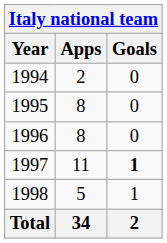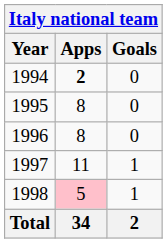1994 | Apps: normal -> bold
1997 | Goals: bold -> normal
1998 | Apps: no background -> pink background
